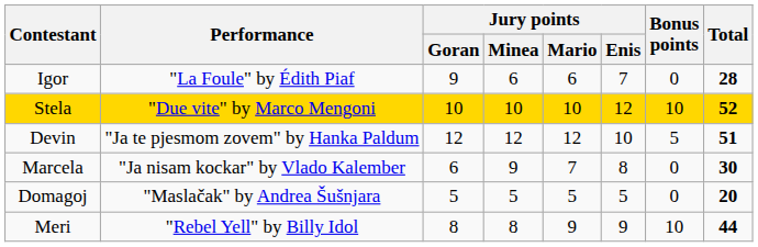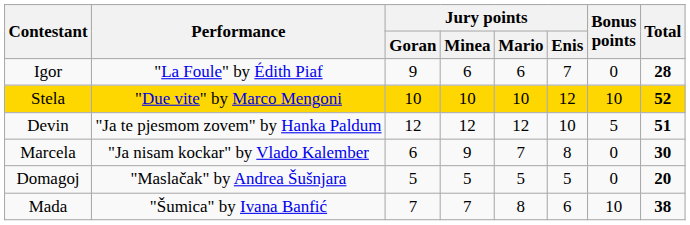- row: Meri | "Rebel Yell" by Billy Idol | 8 | 8 | 9 | 9 | 10 | 44
+ row: Mada | "Šumica" by Ivana Banfić | 7 | 7 | 8 | 6 | 10 | 38
